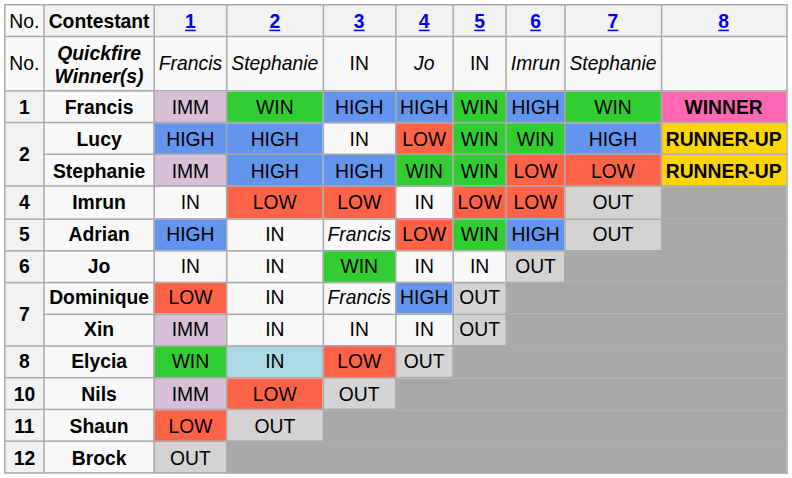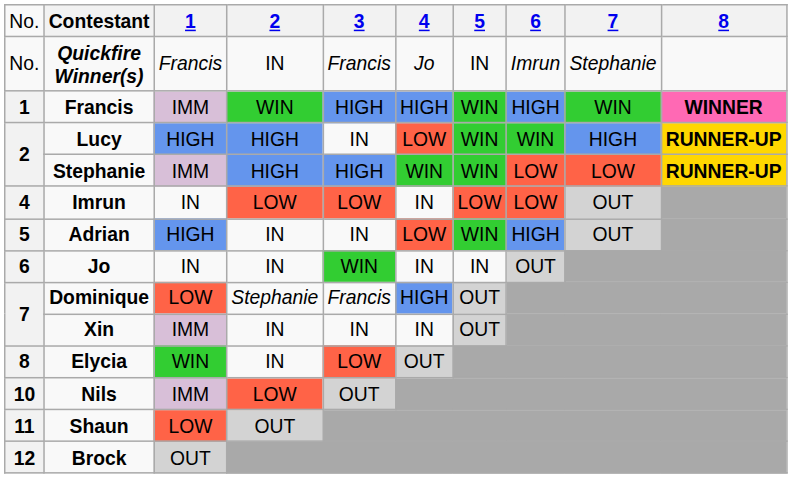Quickfire Winner(s) | column 4: Stephanie -> IN
Quickfire Winner(s) | column 5: IN -> Francis
Adrian | column 5: Francis -> IN
Dominique | column 4: IN -> Stephanie
Elycia | column 4: lightblue background -> no background
